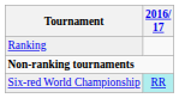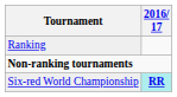Six-red World Championship | 2016/ 17: normal -> bold
